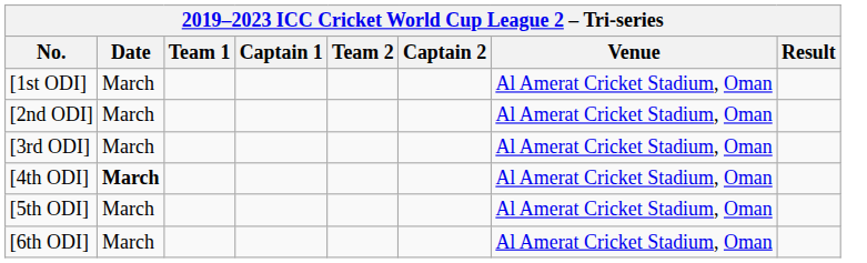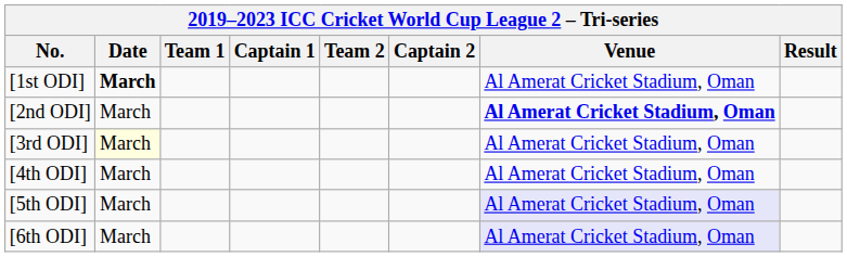[1st ODI] | Date: normal -> bold
[2nd ODI] | Venue: normal -> bold
[3rd ODI] | Date: no background -> lightyellow background
[4th ODI] | Date: bold -> normal
[5th ODI] | Venue: no background -> lavender background
[6th ODI] | Venue: no background -> lavender background
